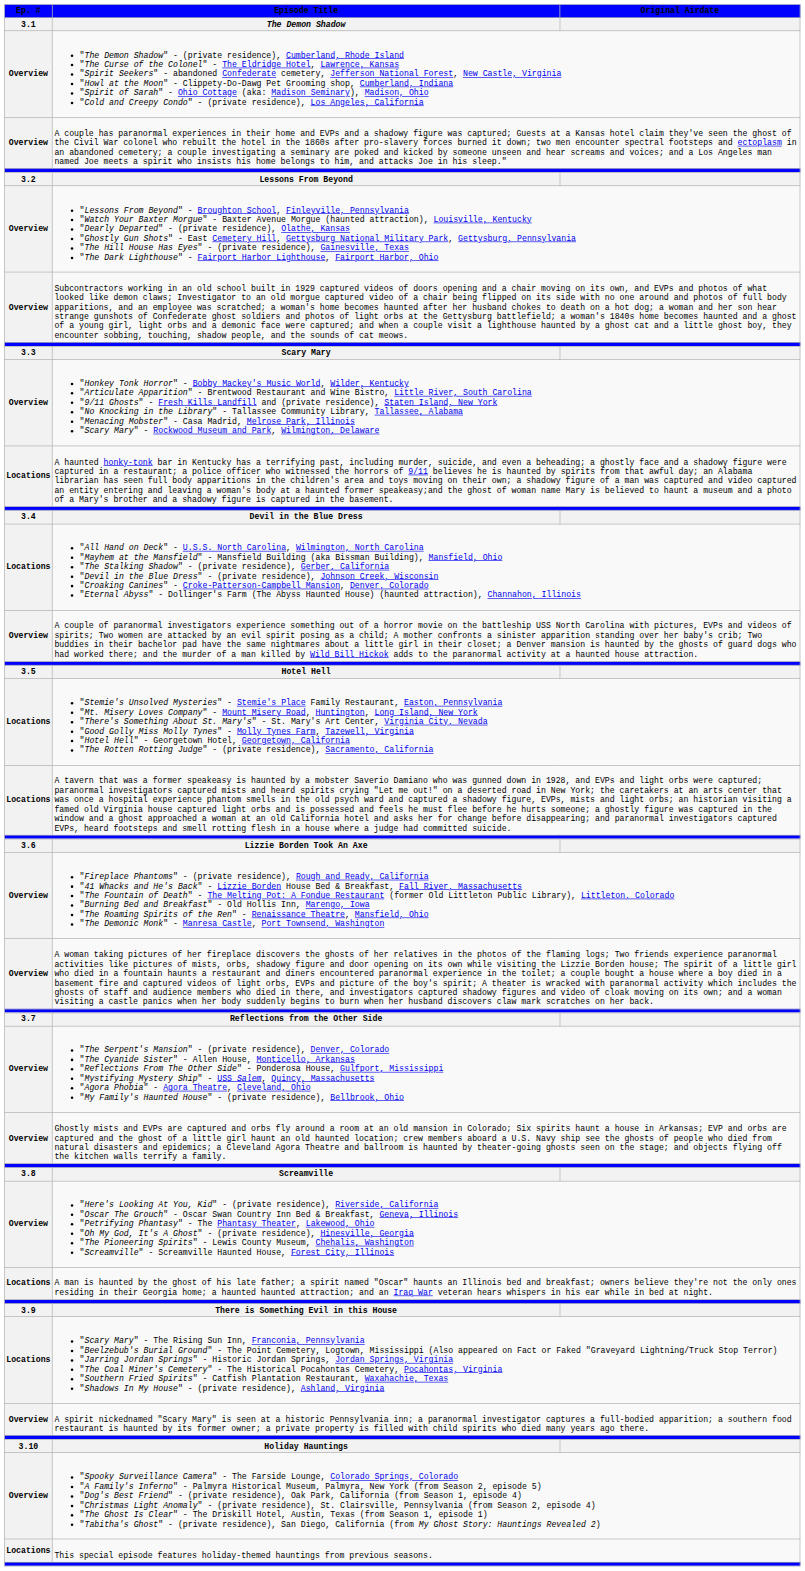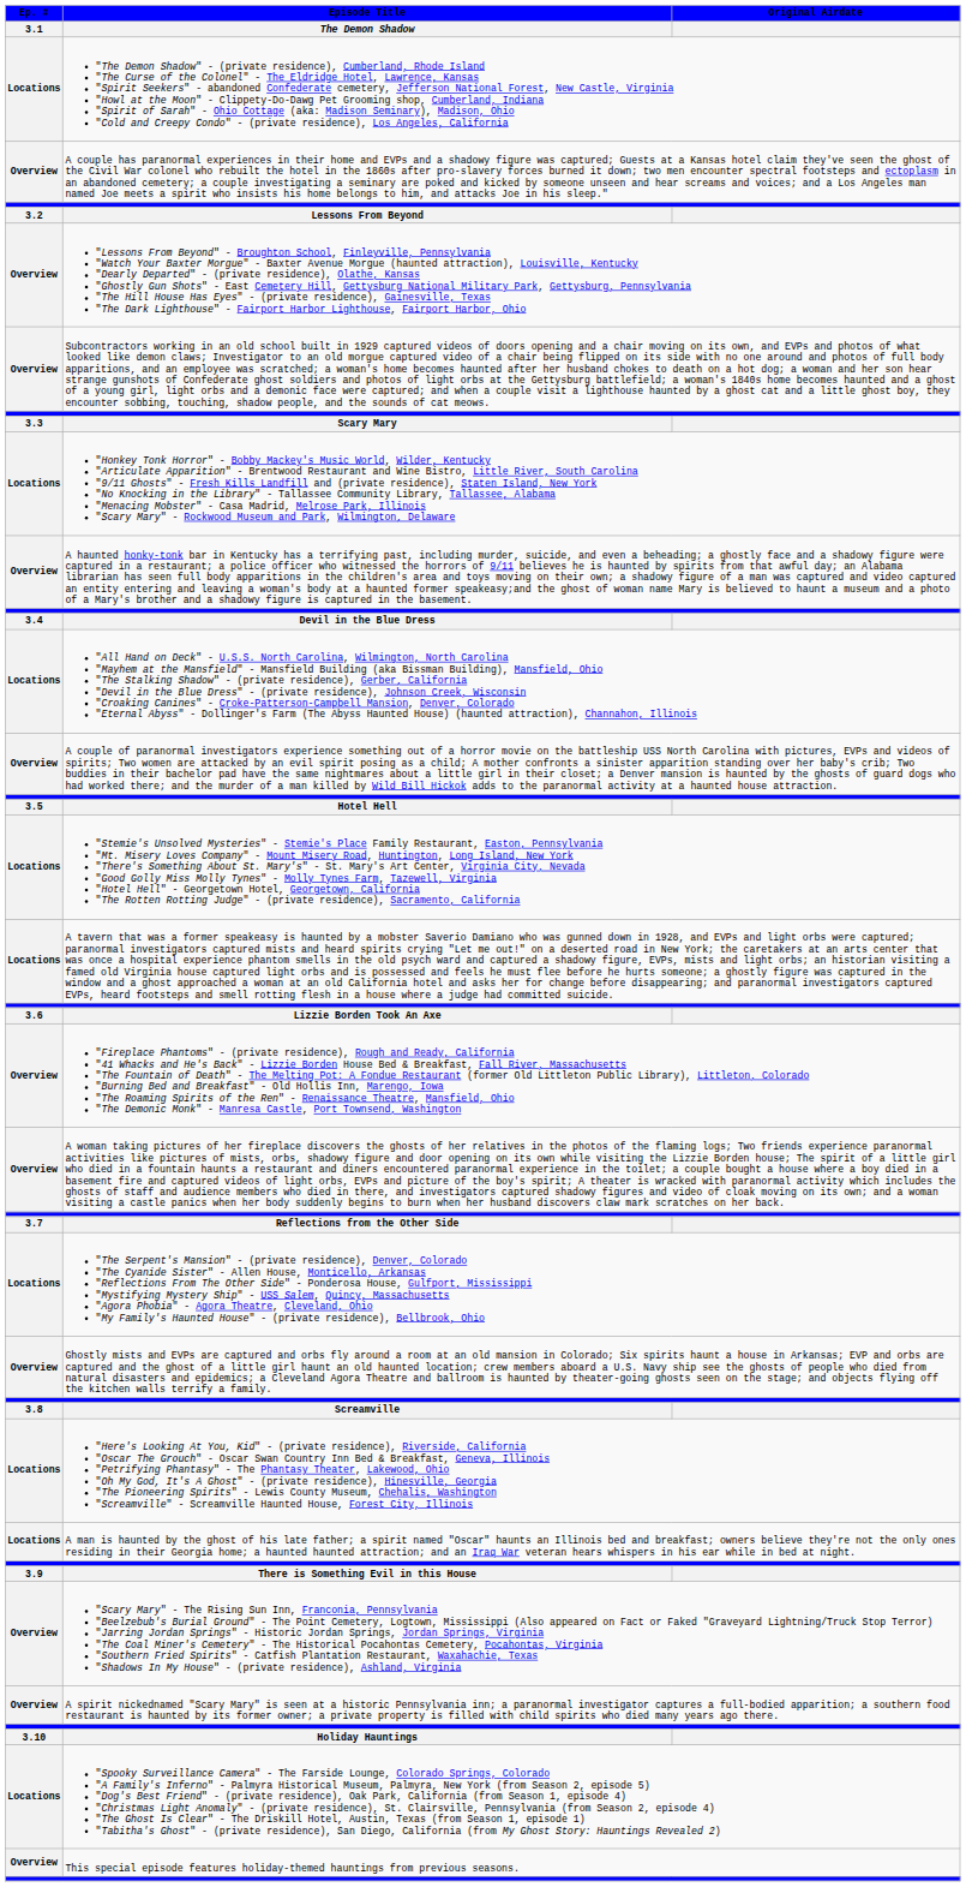row 3 | Ep. # / 3.1: Overview -> Locations
row 11 | Ep. # / 3.1: Overview -> Locations
row 12 | Ep. # / 3.1: Locations -> Overview
row 27 | Ep. # / 3.1: Overview -> Locations
row 31 | Ep. # / 3.1: Overview -> Locations
row 35 | Ep. # / 3.1: Locations -> Overview
row 39 | Ep. # / 3.1: Overview -> Locations
row 40 | Ep. # / 3.1: Locations -> Overview
